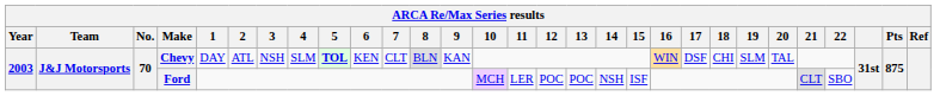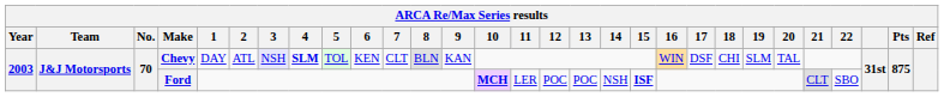Chevy | 3: no background -> lavender background
Chevy | 4: normal -> bold
Chevy | 5: bold -> normal
Ford | 10: normal -> bold
Ford | 15: normal -> bold
